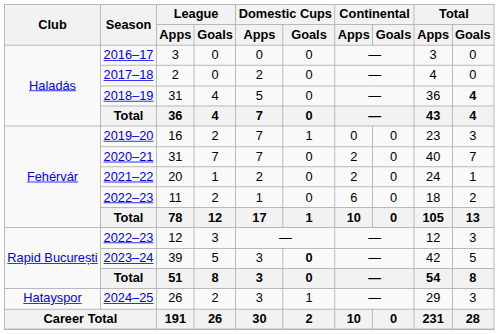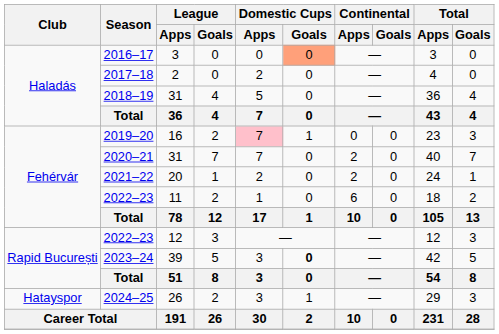2016–17 | Domestic Cups / Goals: no background -> lightsalmon background
2018–19 | Total / Goals: bold -> normal
2019–20 | Domestic Cups / Apps: no background -> pink background
